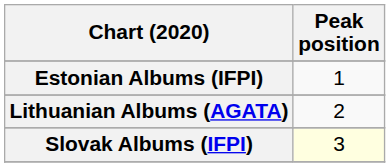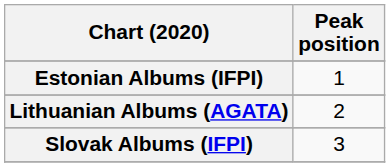Slovak Albums (IFPI) | Peak position: lightyellow background -> no background
